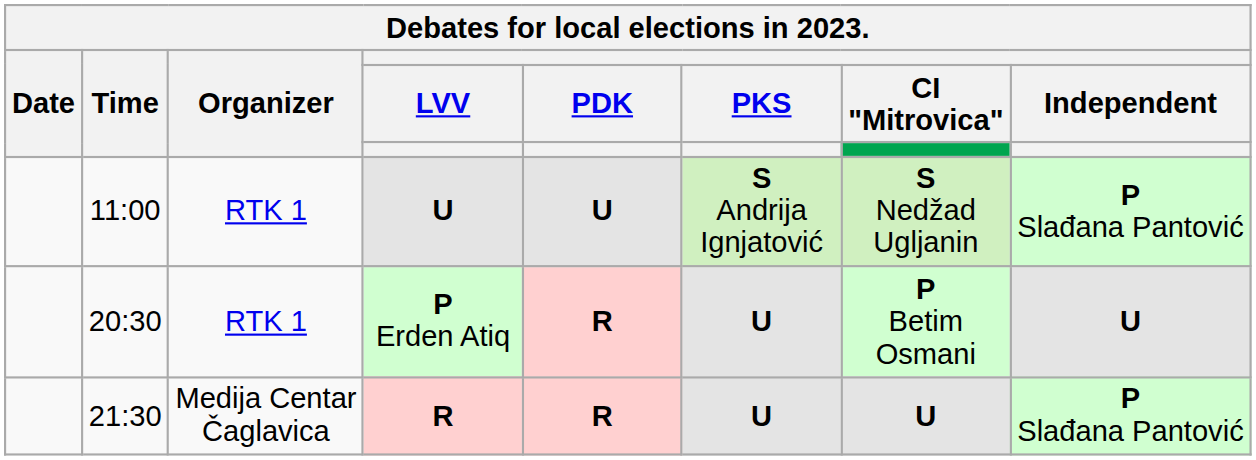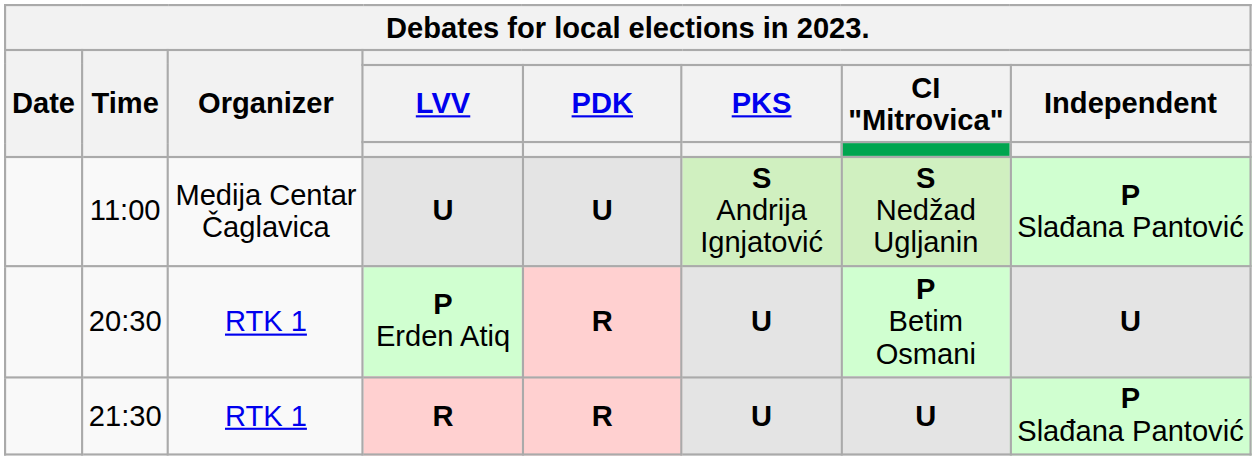11:00 | Organizer: RTK 1 -> Medija Centar Čaglavica
21:30 | Organizer: Medija Centar Čaglavica -> RTK 1
